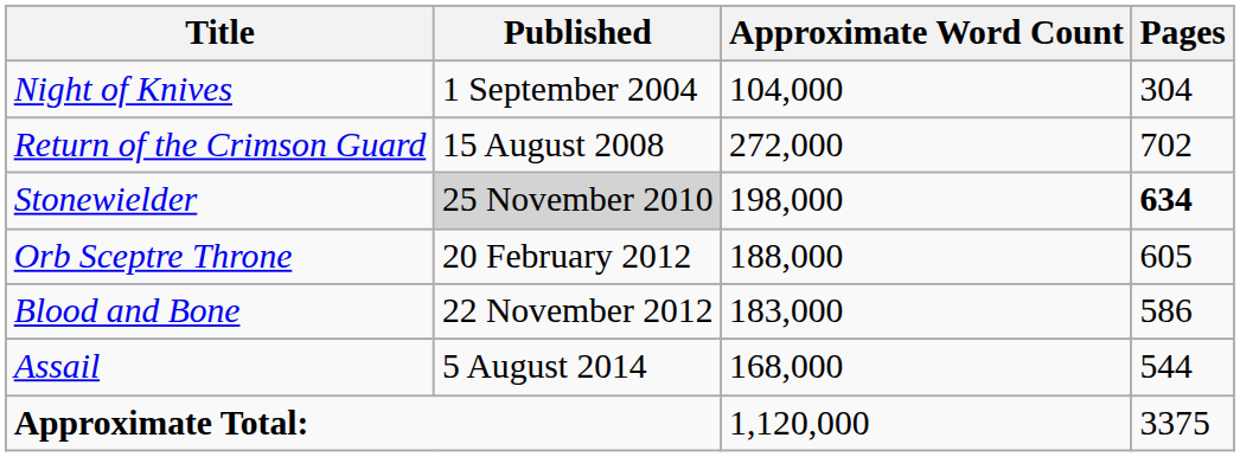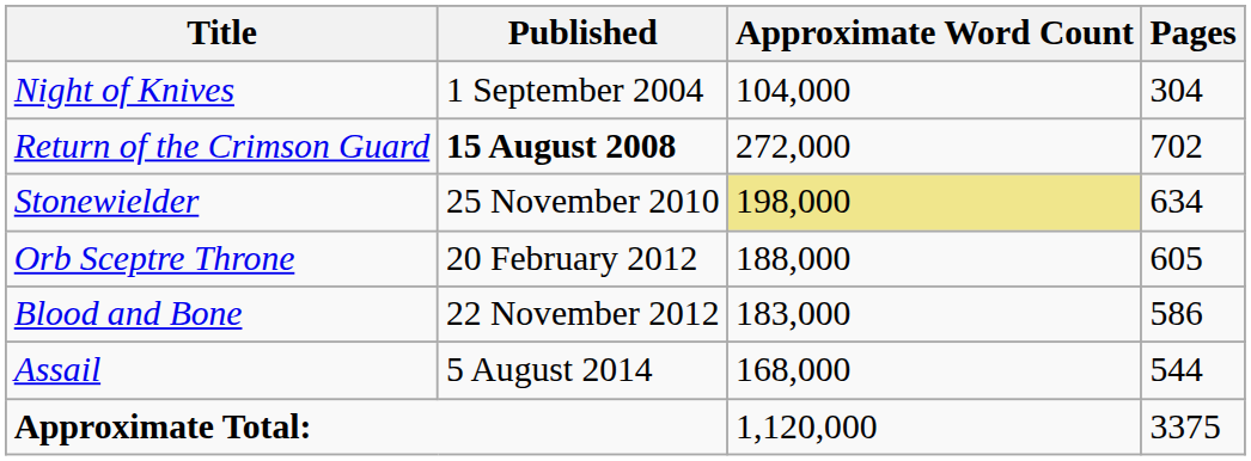Return of the Crimson Guard | Published: normal -> bold
Stonewielder | Published: lightgrey background -> no background
Stonewielder | Approximate Word Count: no background -> khaki background
Stonewielder | Pages: bold -> normal
